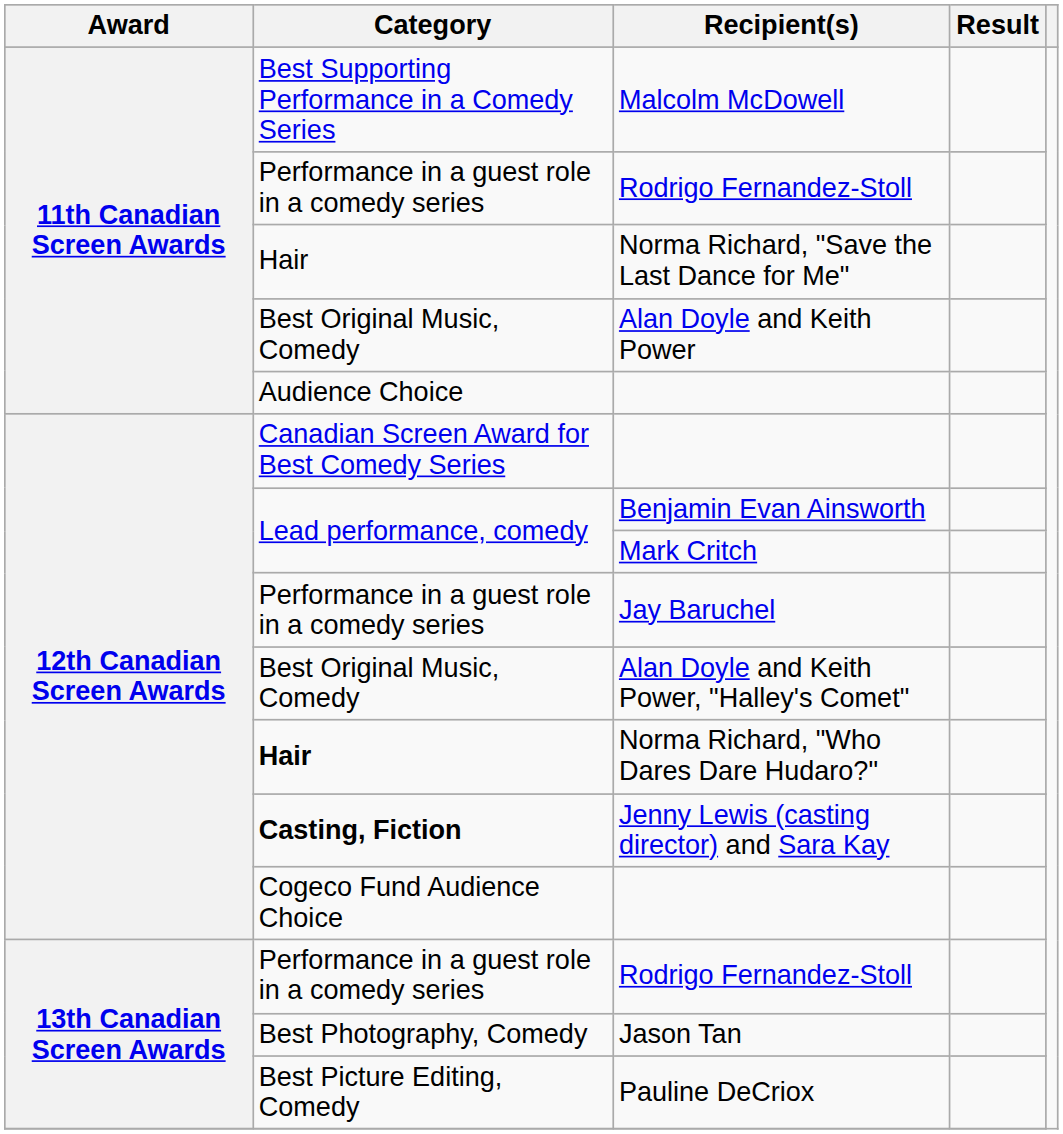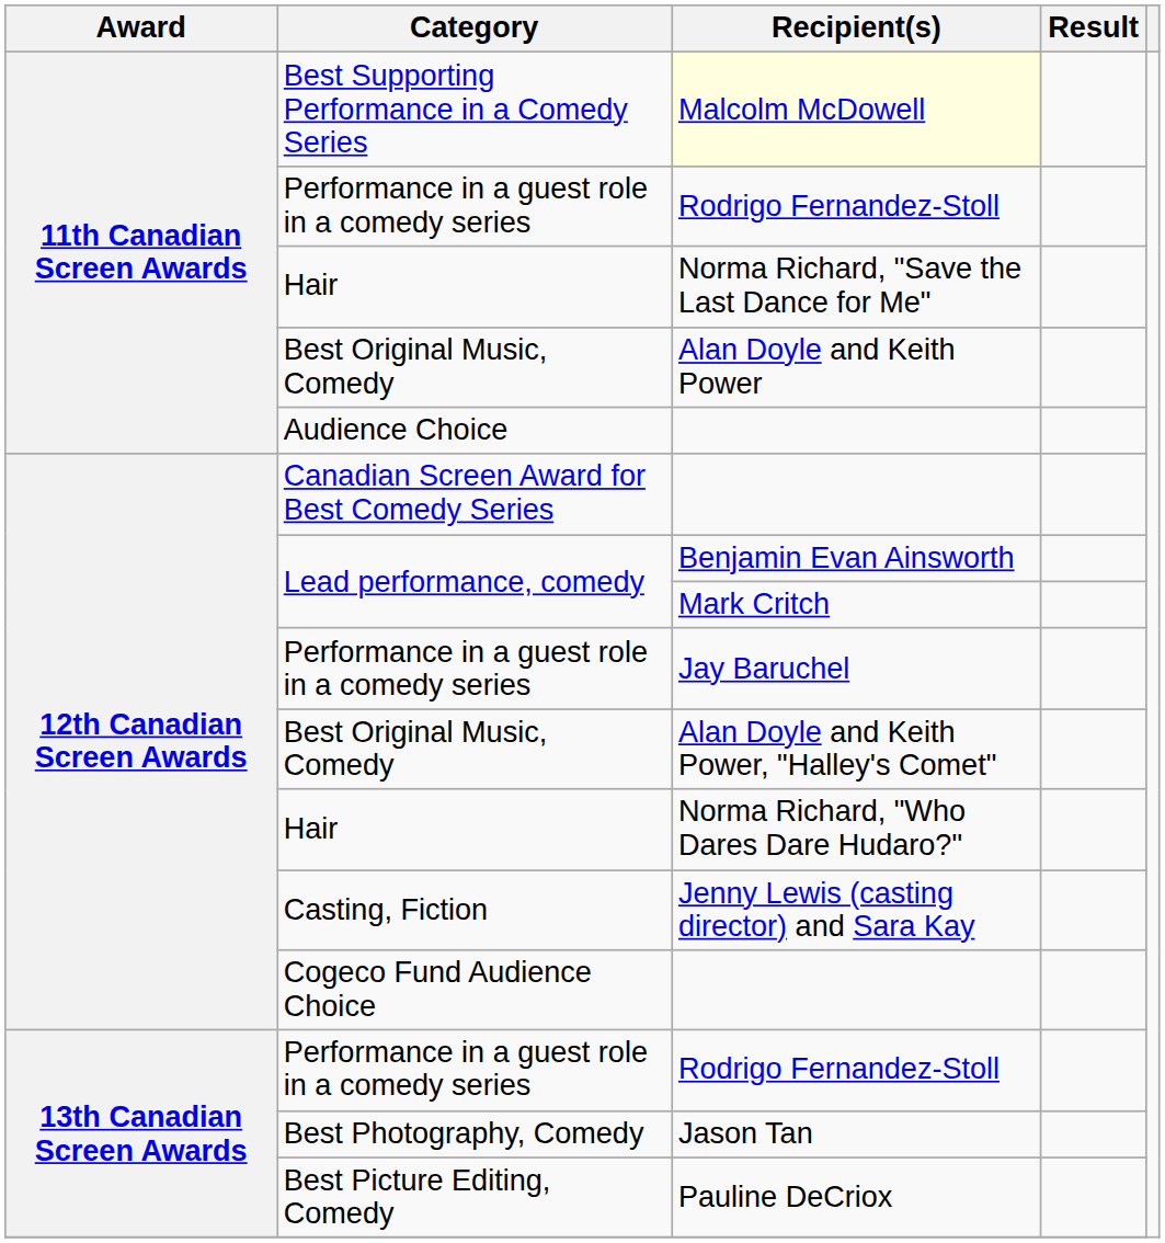Malcolm McDowell | Recipient(s): no background -> lightyellow background
Norma Richard, "Who Dares Dare Hudaro?" | Category: bold -> normal
Jenny Lewis (casting director) and Sara Kay | Category: bold -> normal
